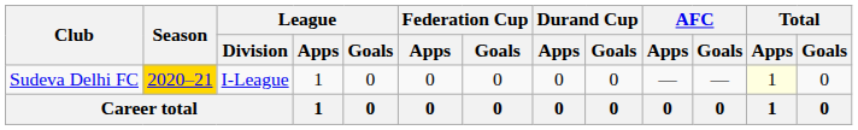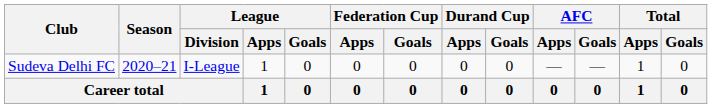Sudeva Delhi FC | Season: gold background -> no background
Sudeva Delhi FC | Total / Apps: lightyellow background -> no background
